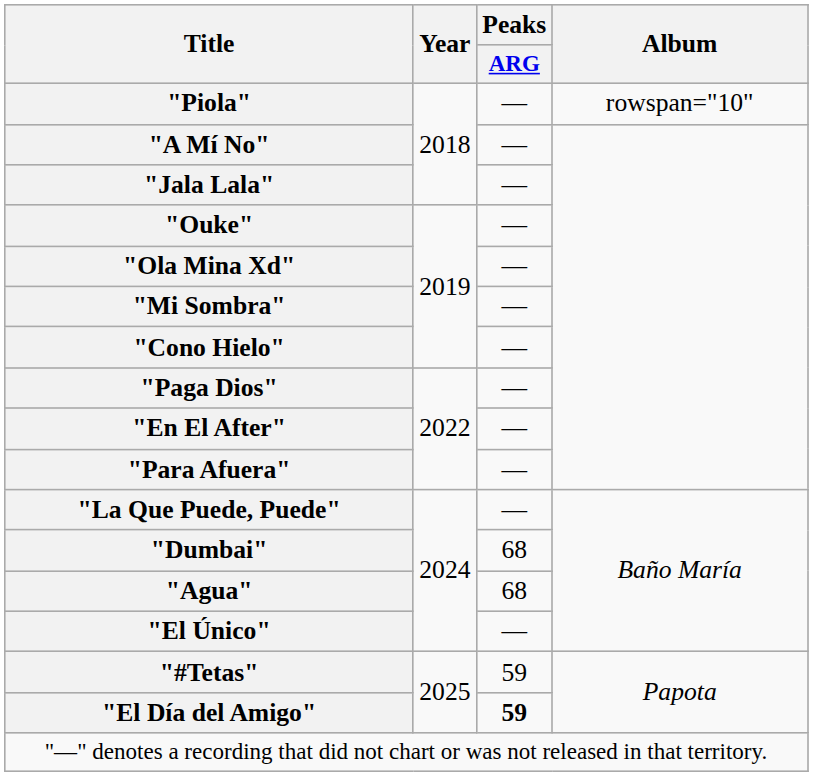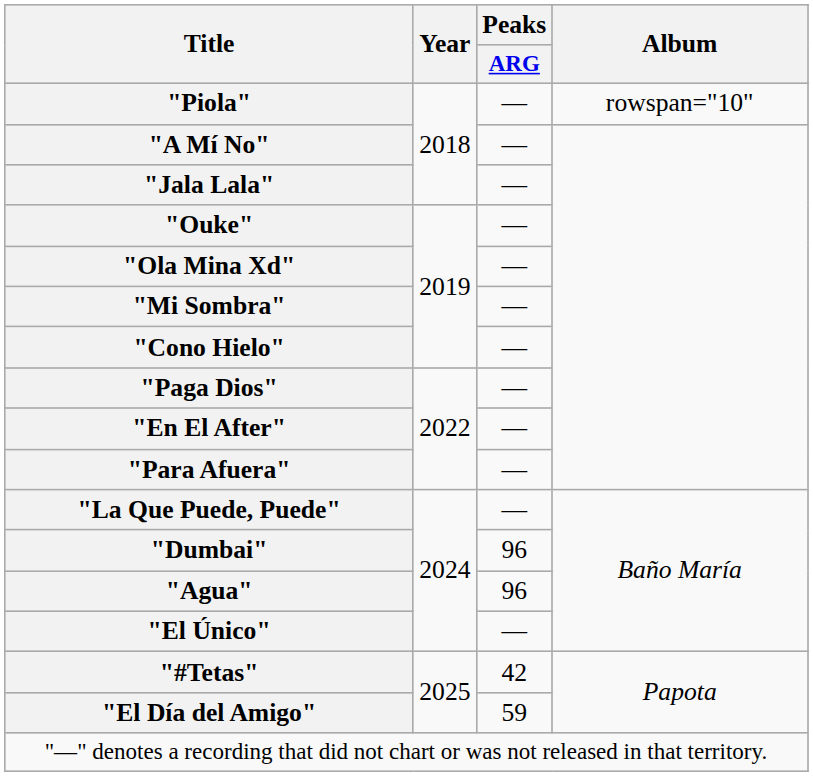"Dumbai" | Peaks / ARG: 68 -> 96
"Agua" | Peaks / ARG: 68 -> 96
"#Tetas" | Peaks / ARG: 59 -> 42
"El Día del Amigo" | Peaks / ARG: bold -> normal
